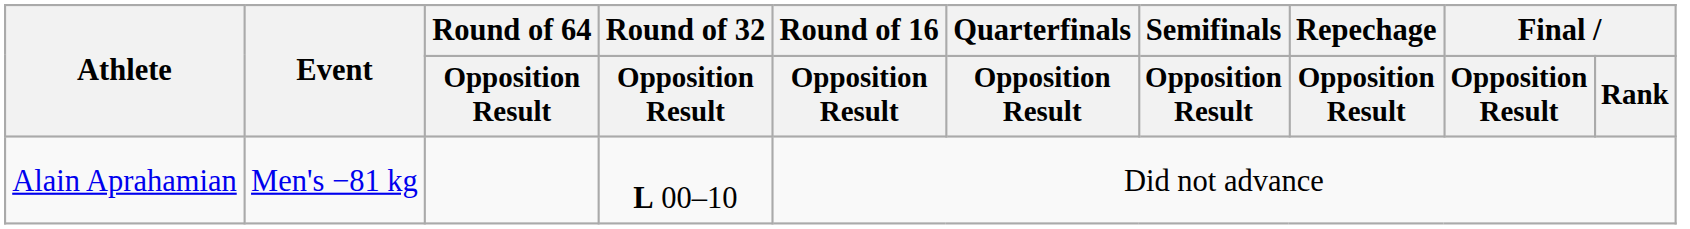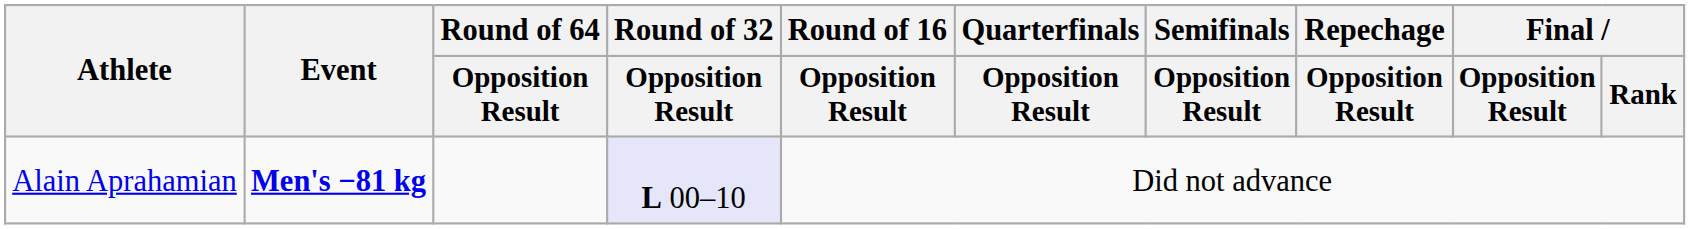Alain Aprahamian | Event: normal -> bold
Alain Aprahamian | Round of 32 / Opposition Result: no background -> lavender background
